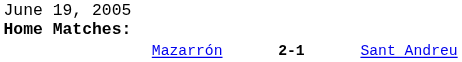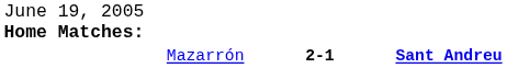Mazarrón | column 3: normal -> bold
